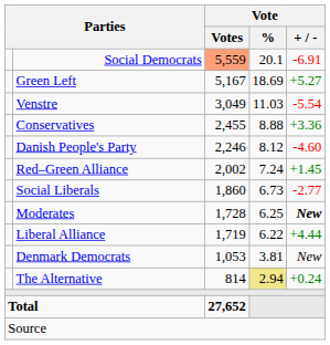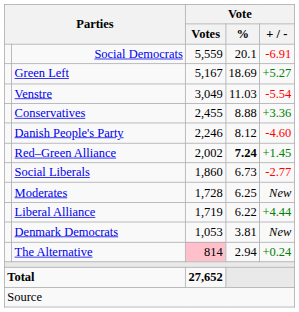Social Democrats | Vote / Votes: lightsalmon background -> no background
Red–Green Alliance | Vote / %: normal -> bold
Moderates | Vote / + / -: bold -> normal
The Alternative | Vote / Votes: no background -> pink background
The Alternative | Vote / %: khaki background -> no background
